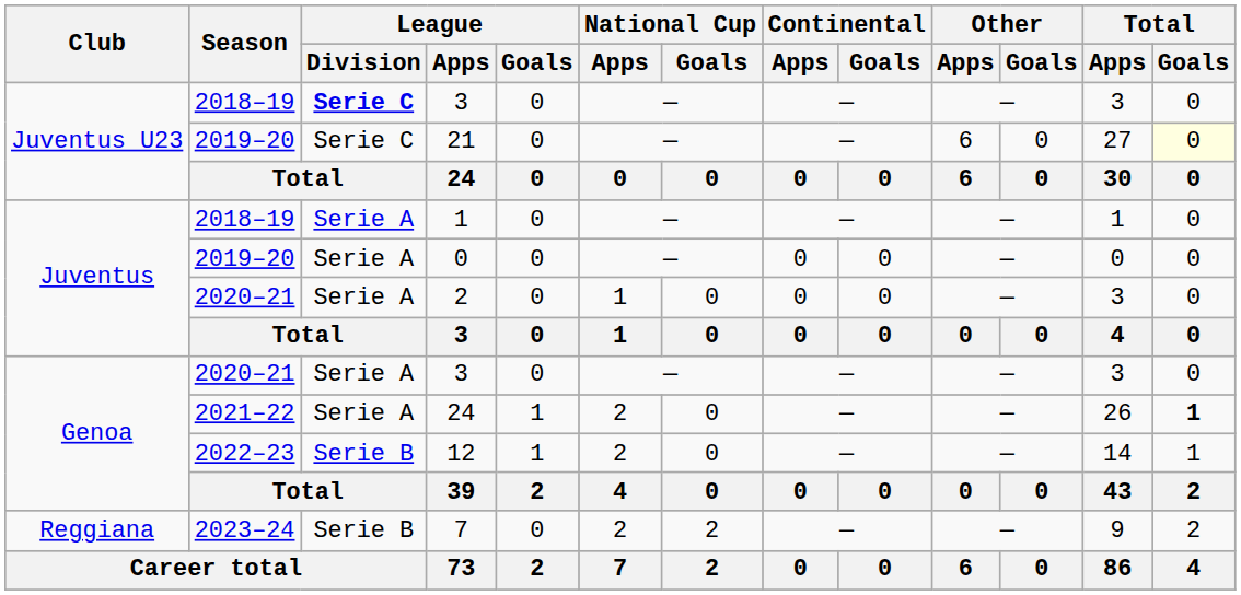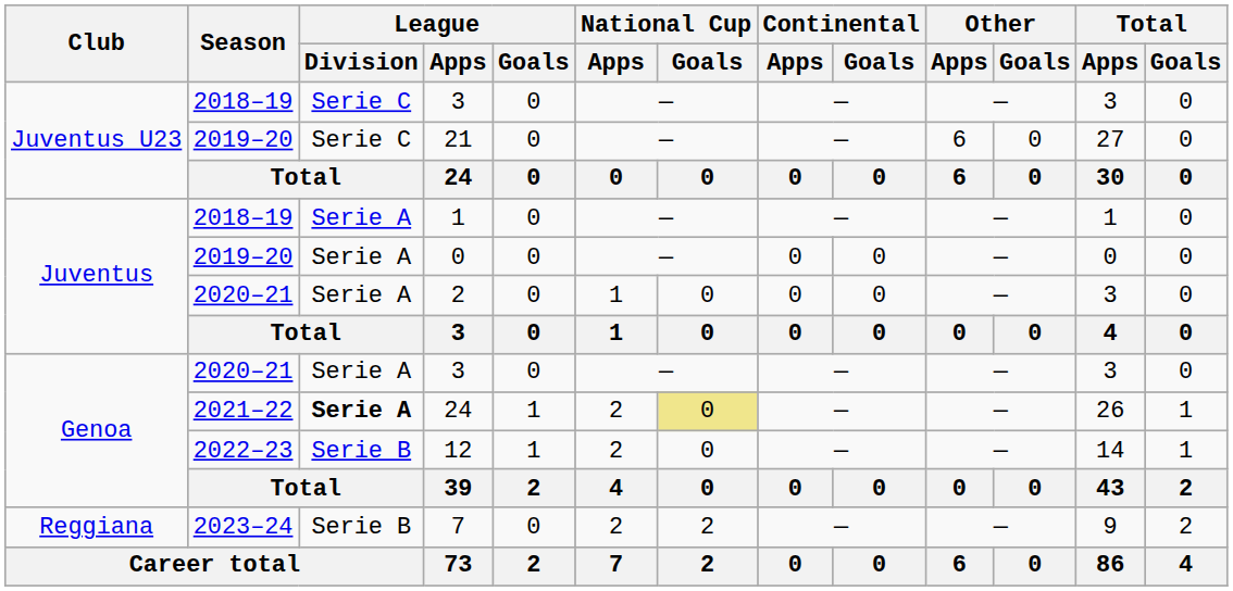2018–19 / 3 | League / Division: bold -> normal
21 | Total / Goals: lightyellow background -> no background
2021–22 / 24 | League / Division: normal -> bold
2021–22 / 24 | National Cup / Goals: no background -> khaki background
2021–22 / 24 | Total / Goals: bold -> normal
